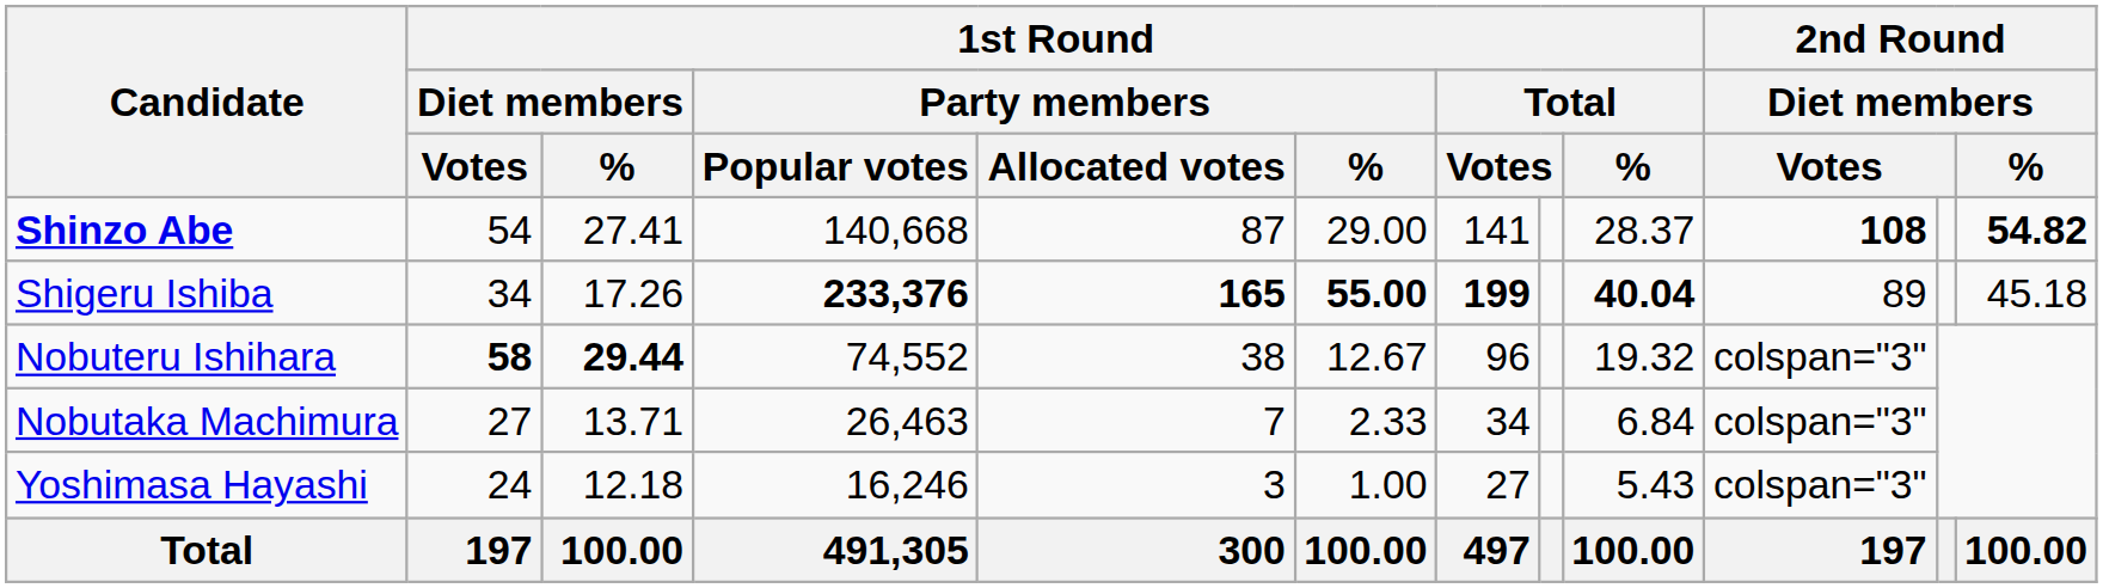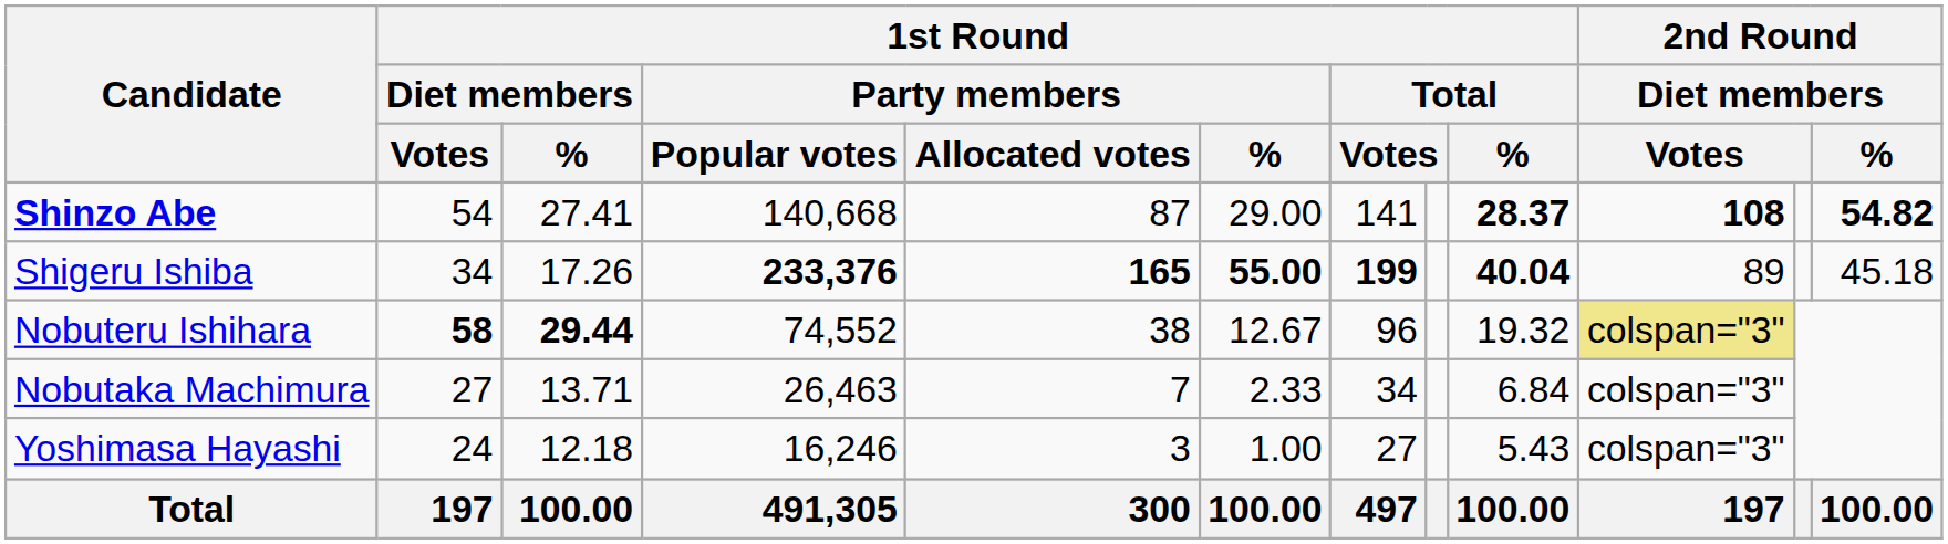Shinzo Abe | 1st Round / Total / %: normal -> bold
Nobuteru Ishihara | column 10: no background -> khaki background
